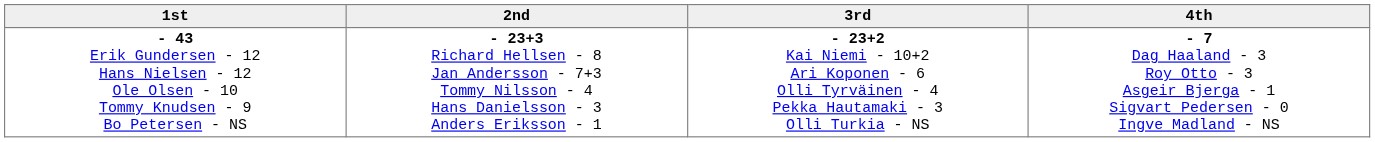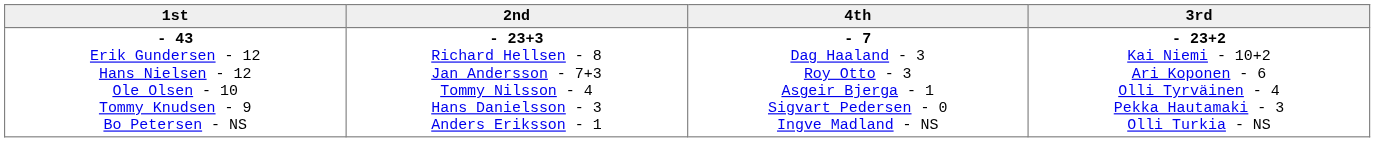columns swapped: 3rd <-> 4th
